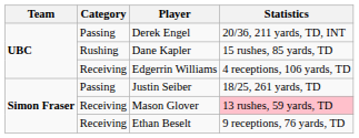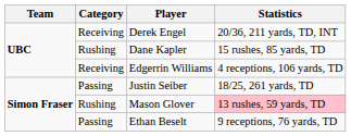Derek Engel | Category: Passing -> Receiving
Mason Glover | Category: Receiving -> Rushing
Ethan Beselt | Category: Receiving -> Passing
